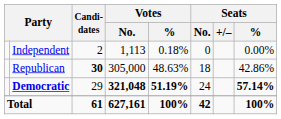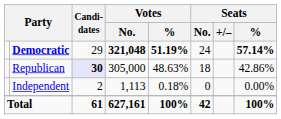rows swapped: Democratic <-> Independent
Republican | Candi- dates: no background -> lavender background
